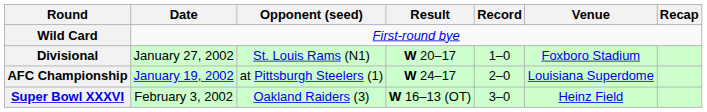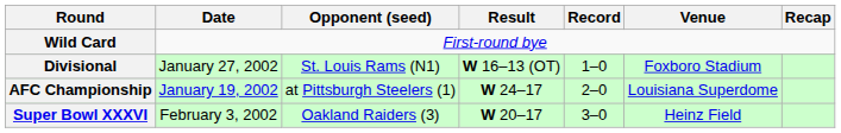Divisional | Result: W 20–17 -> W 16–13 (OT)
Super Bowl XXXVI | Result: W 16–13 (OT) -> W 20–17
